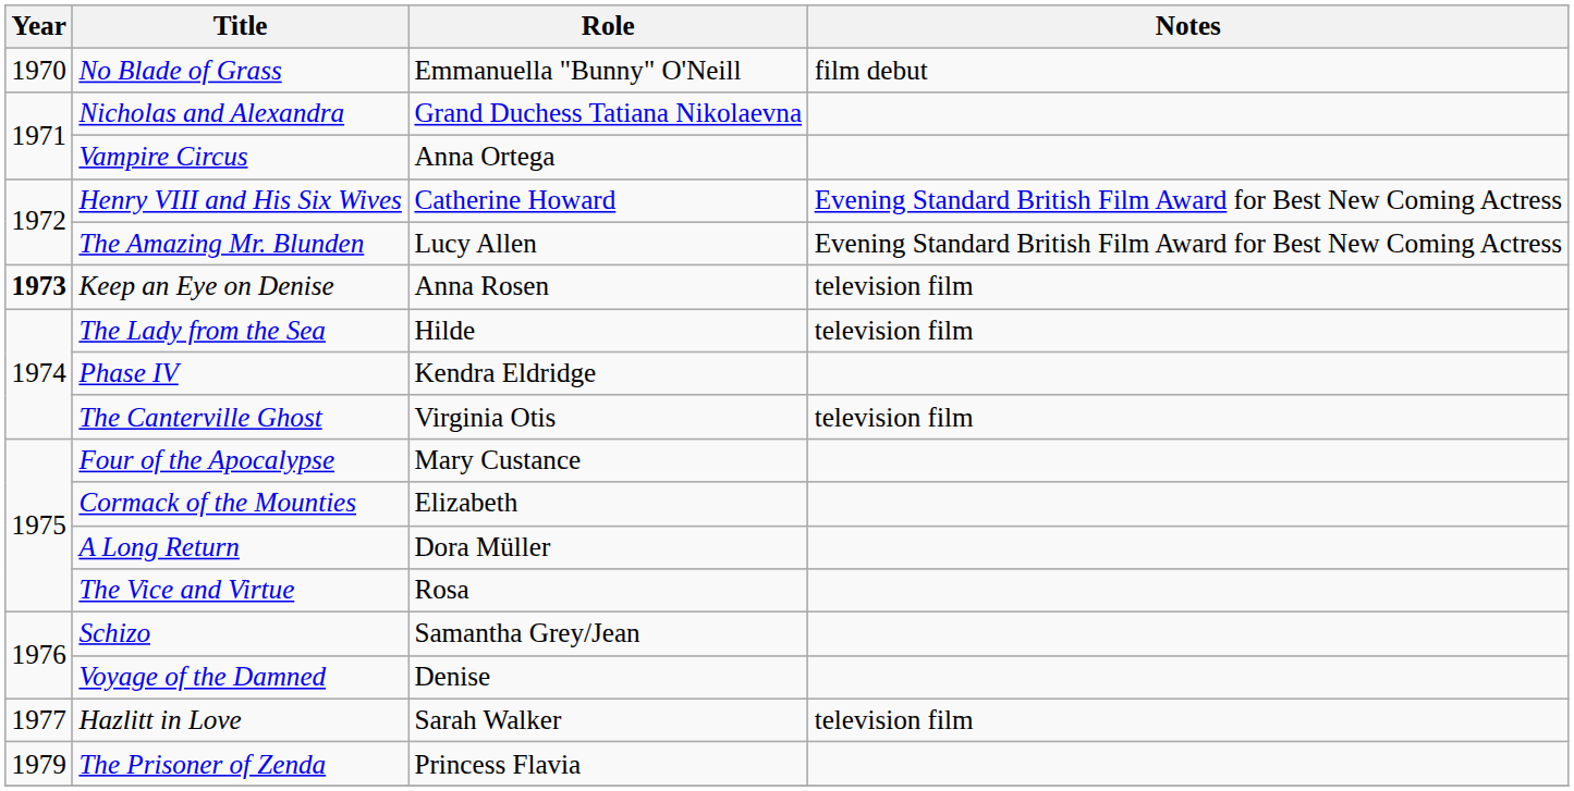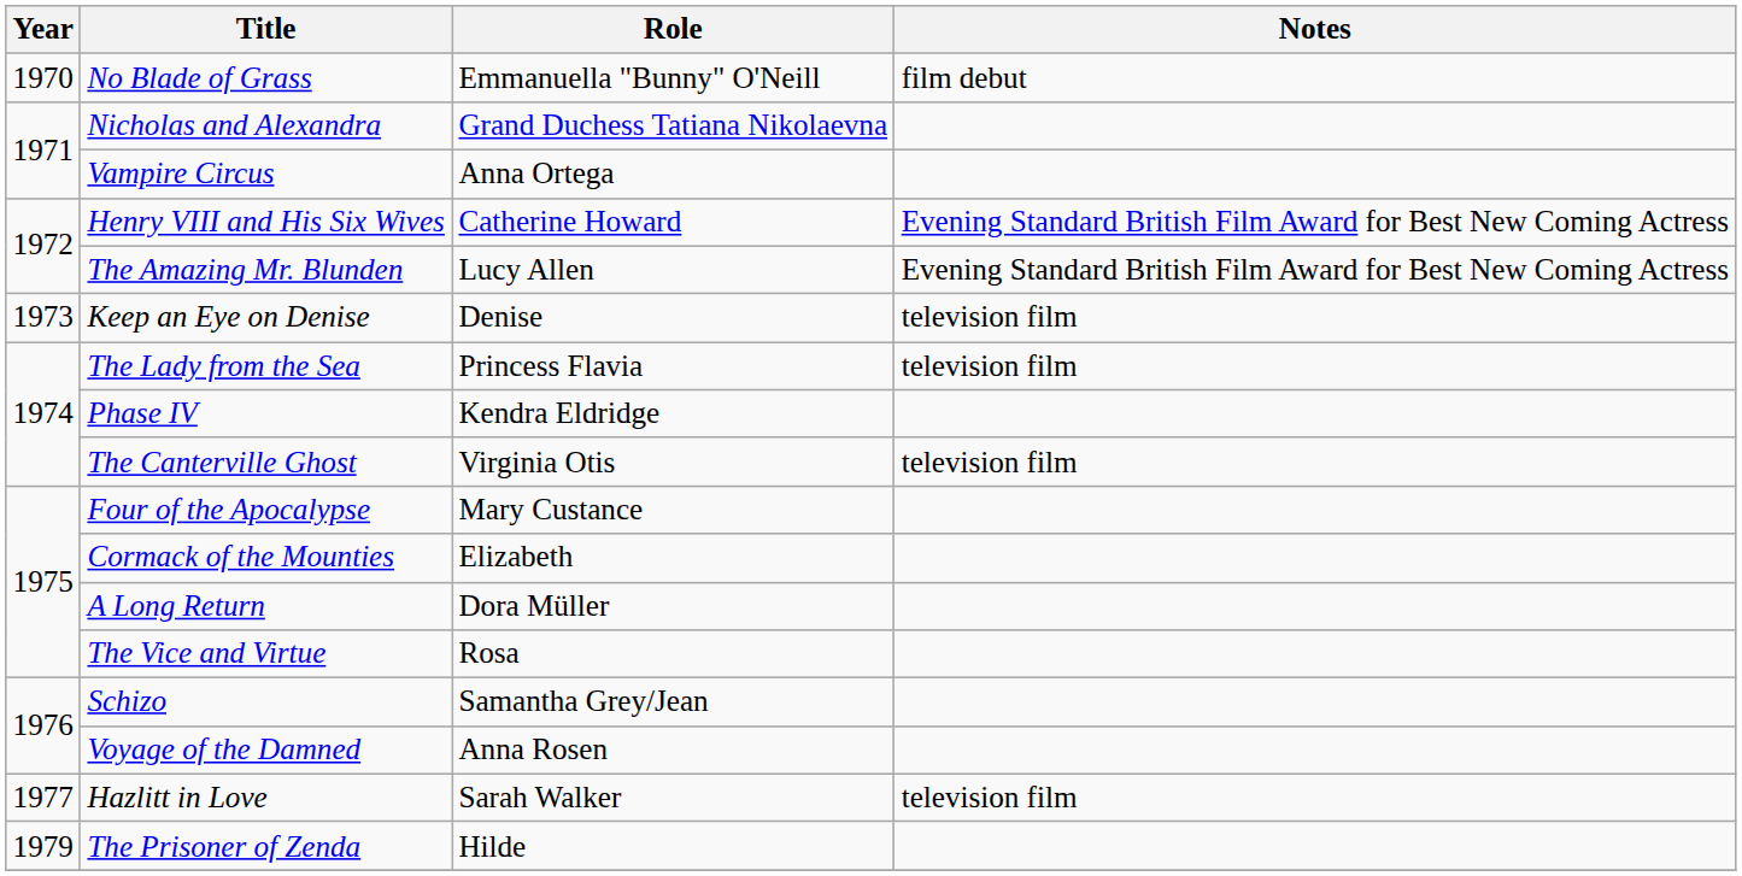Keep an Eye on Denise | Year: bold -> normal
Keep an Eye on Denise | Role: Anna Rosen -> Denise
The Lady from the Sea | Role: Hilde -> Princess Flavia
Voyage of the Damned | Role: Denise -> Anna Rosen
The Prisoner of Zenda | Role: Princess Flavia -> Hilde
